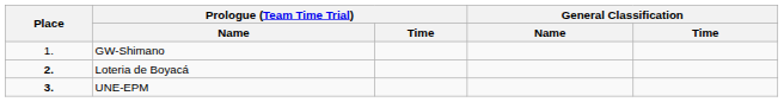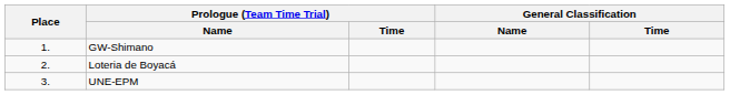Loteria de Boyacá | Place: bold -> normal
UNE-EPM | Place: bold -> normal
